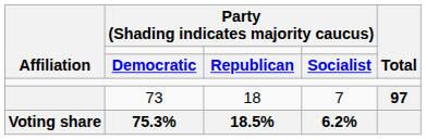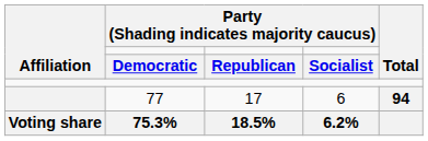row 5 | column 2: 73 -> 77
row 5 | column 3: 18 -> 17
row 5 | column 4: 7 -> 6
row 5 | Total: 97 -> 94
